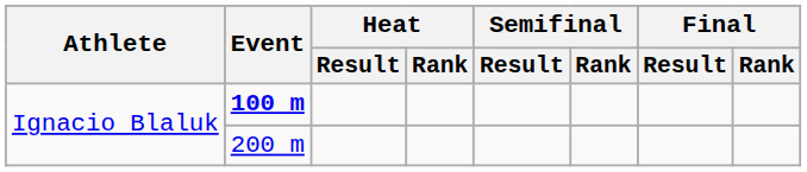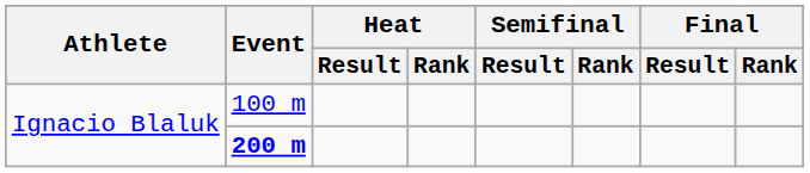100 m | Event: bold -> normal
200 m | Event: normal -> bold
